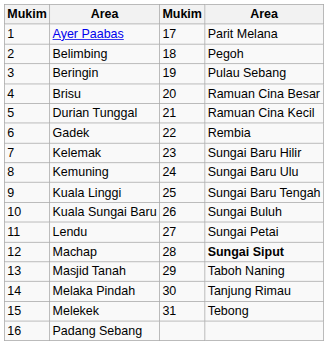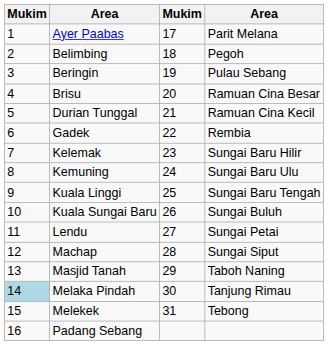Machap | column 4: bold -> normal
Melaka Pindah | column 1: no background -> lightblue background
